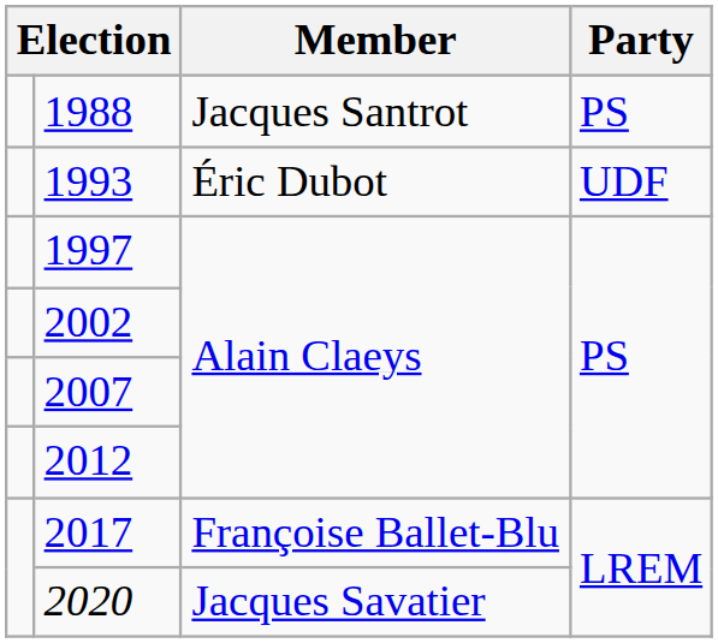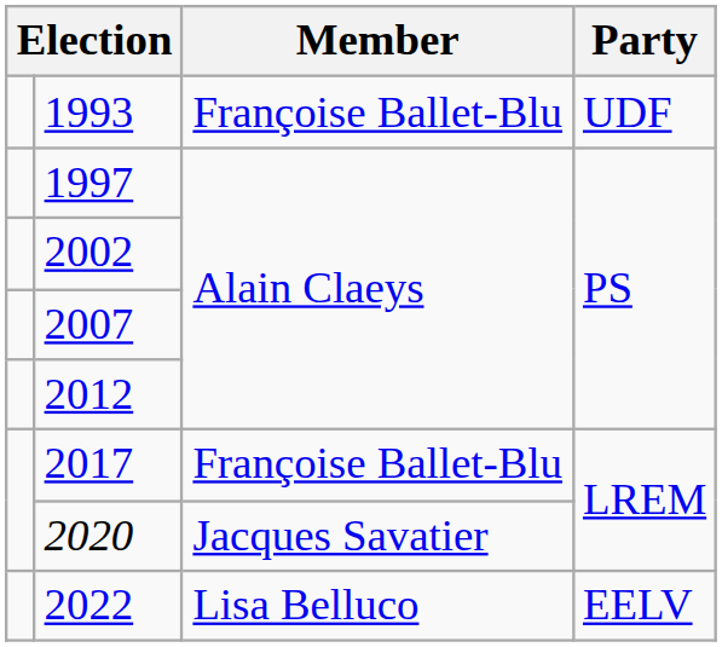- row: 1988 | Jacques Santrot | PS
1993 | Member: Éric Dubot -> Françoise Ballet-Blu
+ row: 2022 | Lisa Belluco | EELV
